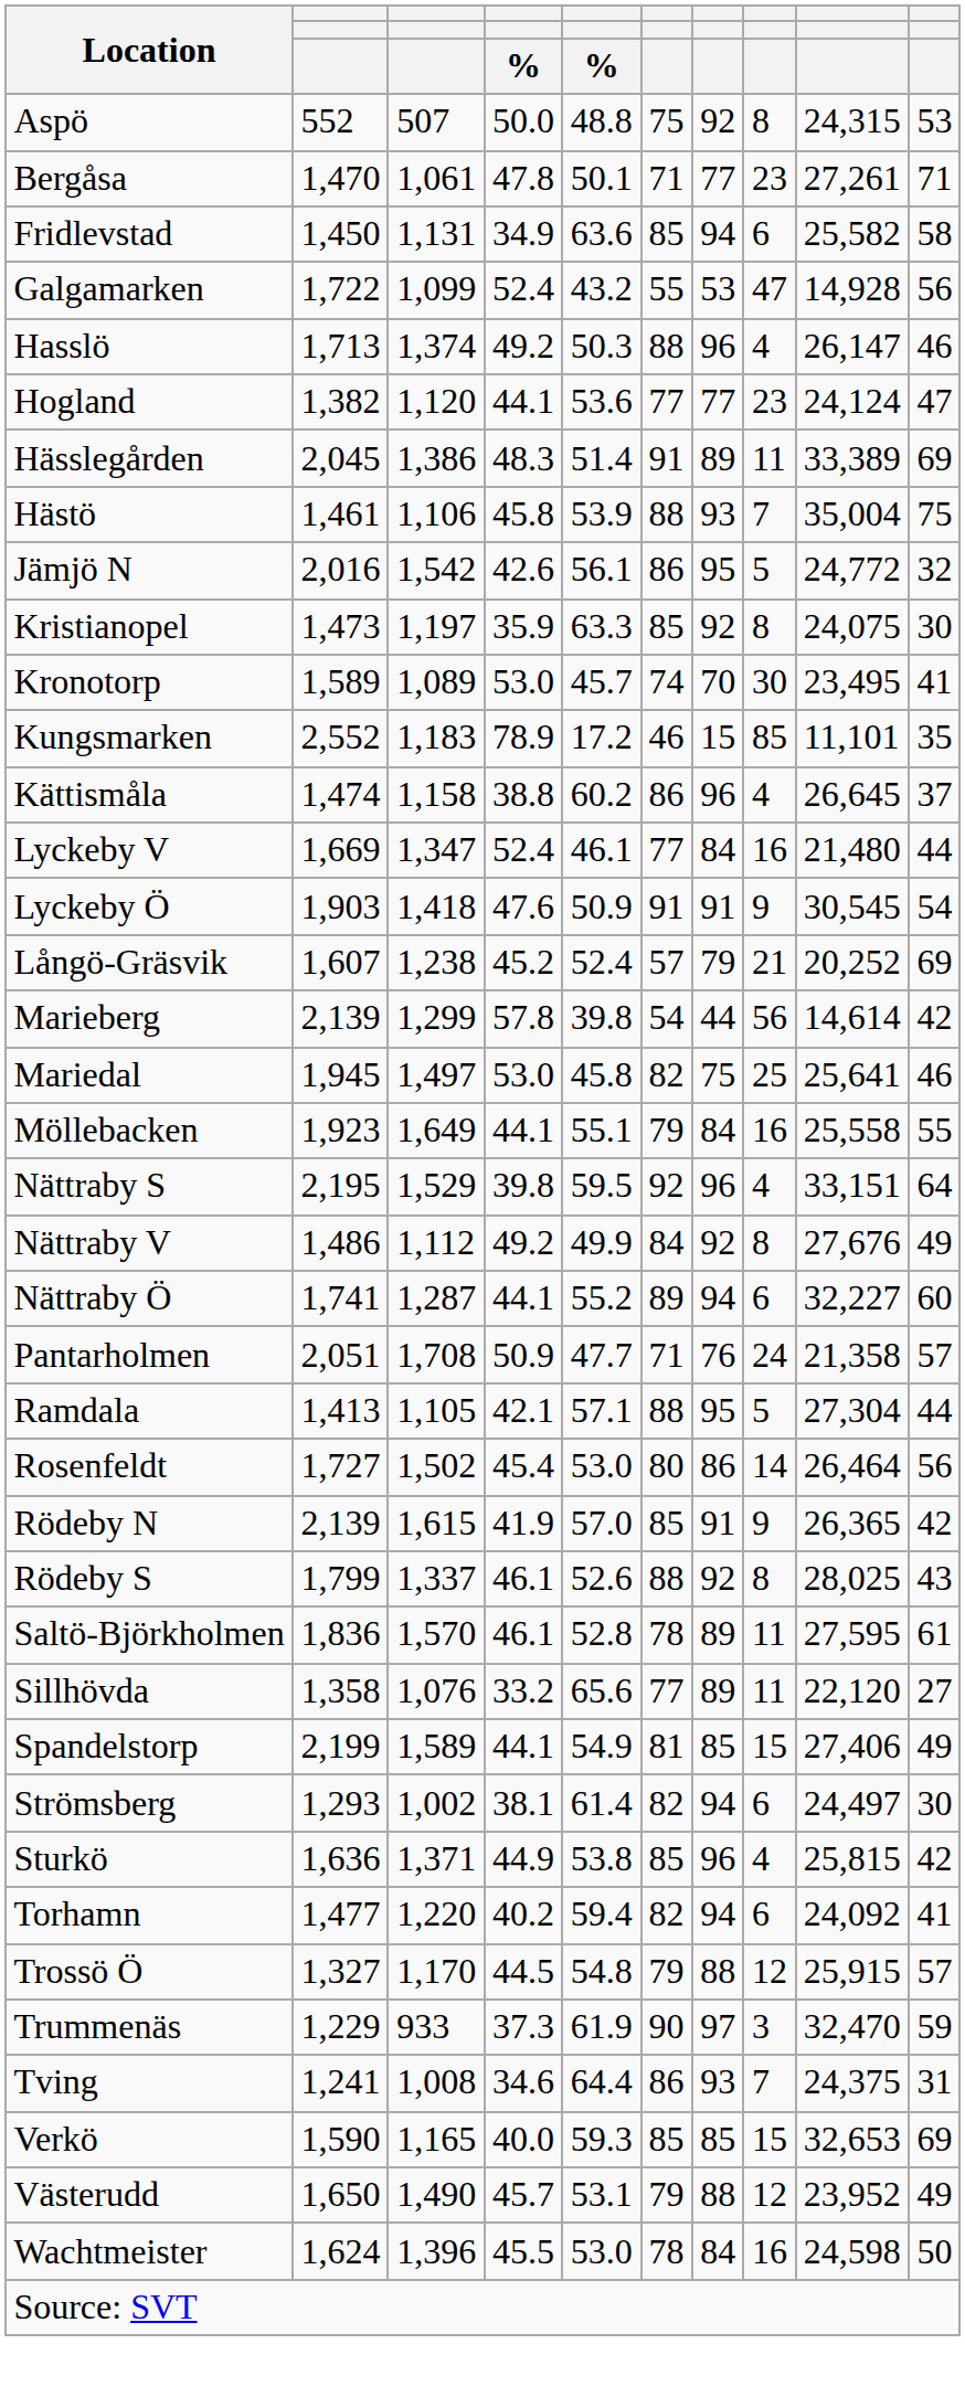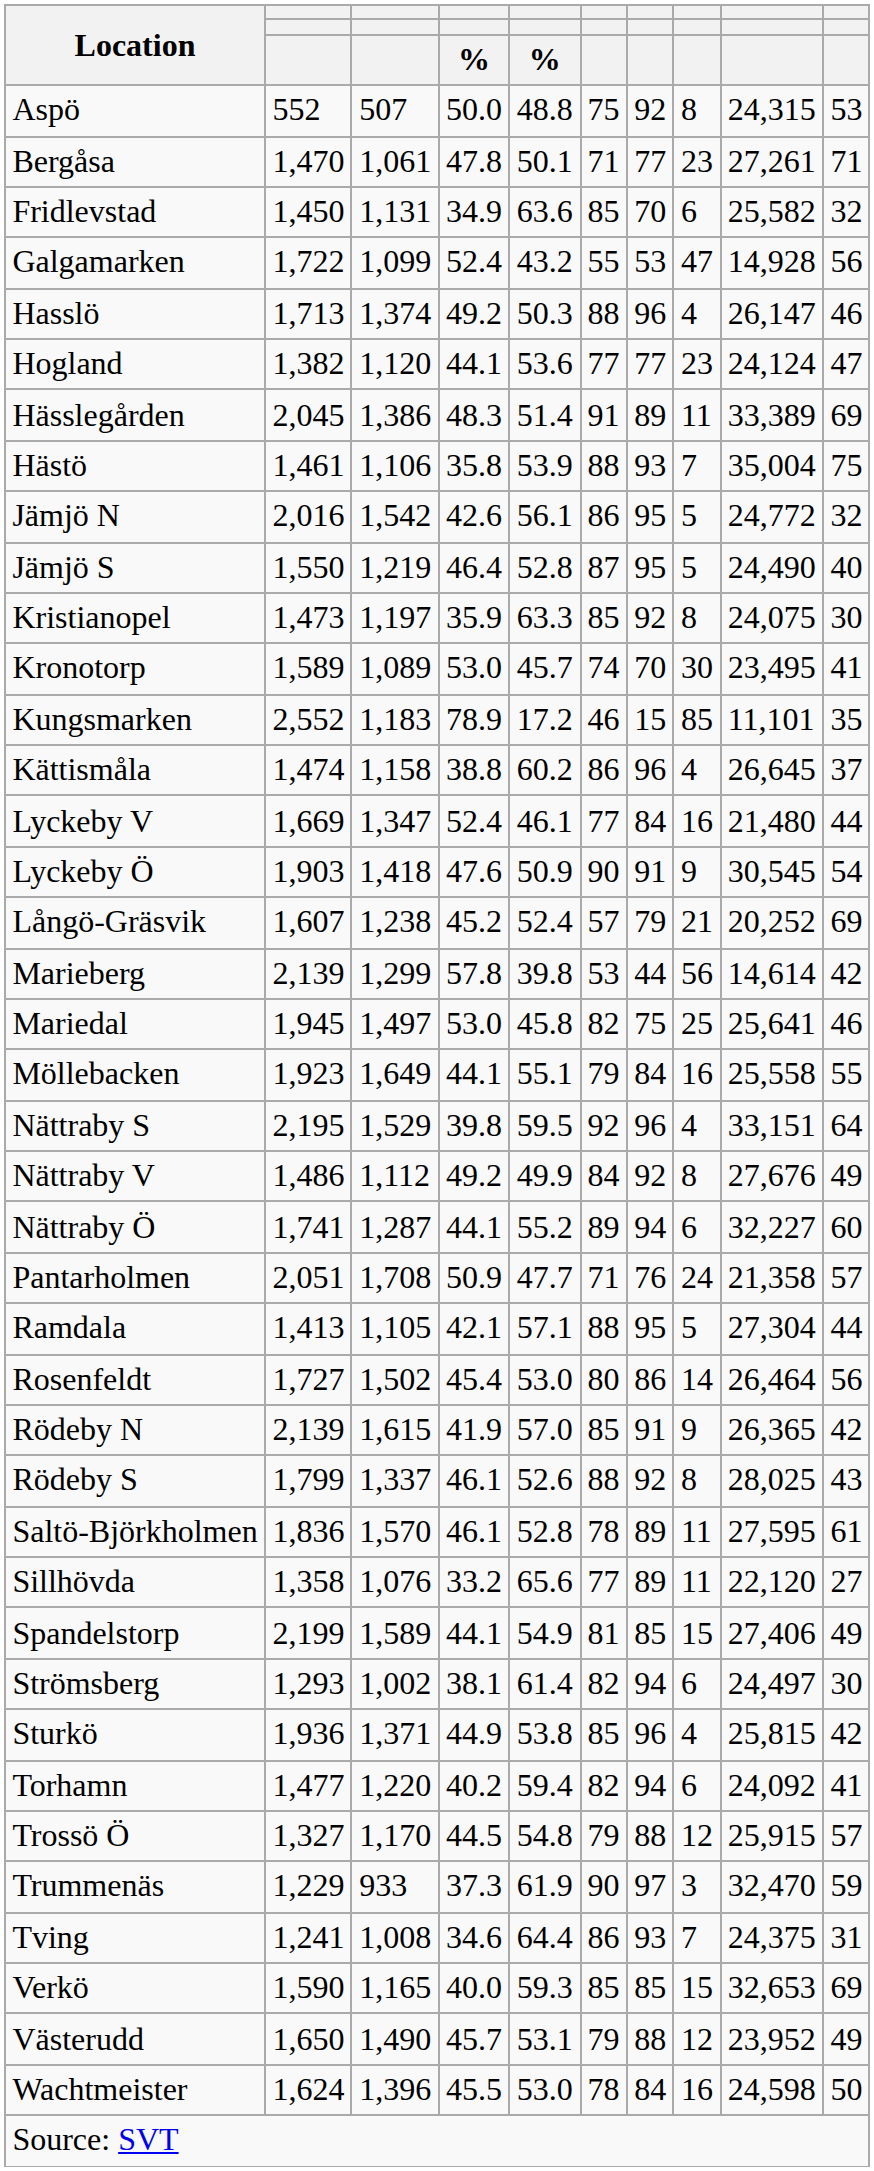Fridlevstad | column 7: 94 -> 70
Fridlevstad | column 10: 58 -> 32
Hästö | column 4: 45.8 -> 35.8
+ row: Jämjö S | 1,550 | 1,219 | 46.4 | 52.8 | 87 | 95 | 5 | 24,490 | 40
Lyckeby Ö | column 6: 91 -> 90
Marieberg | column 6: 54 -> 53
Sturkö | column 2: 1,636 -> 1,936
